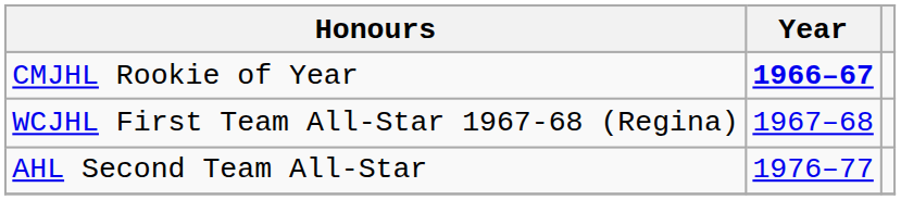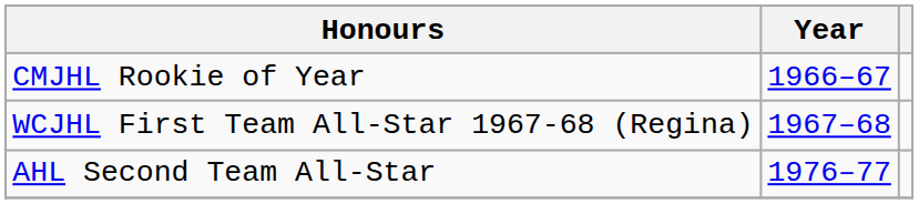CMJHL Rookie of Year | Year: bold -> normal
